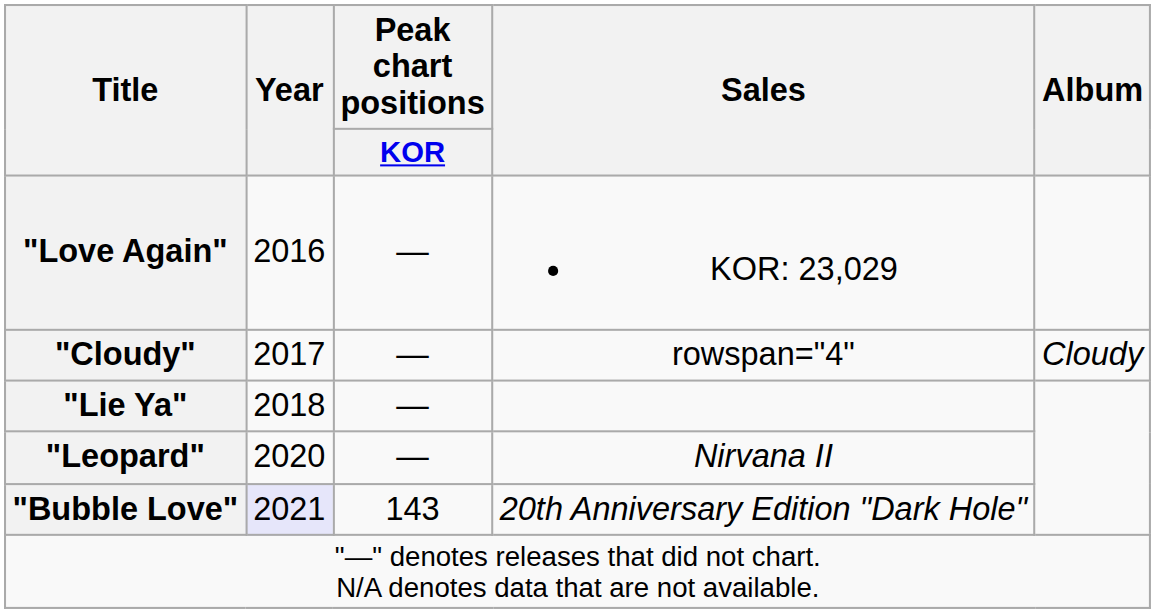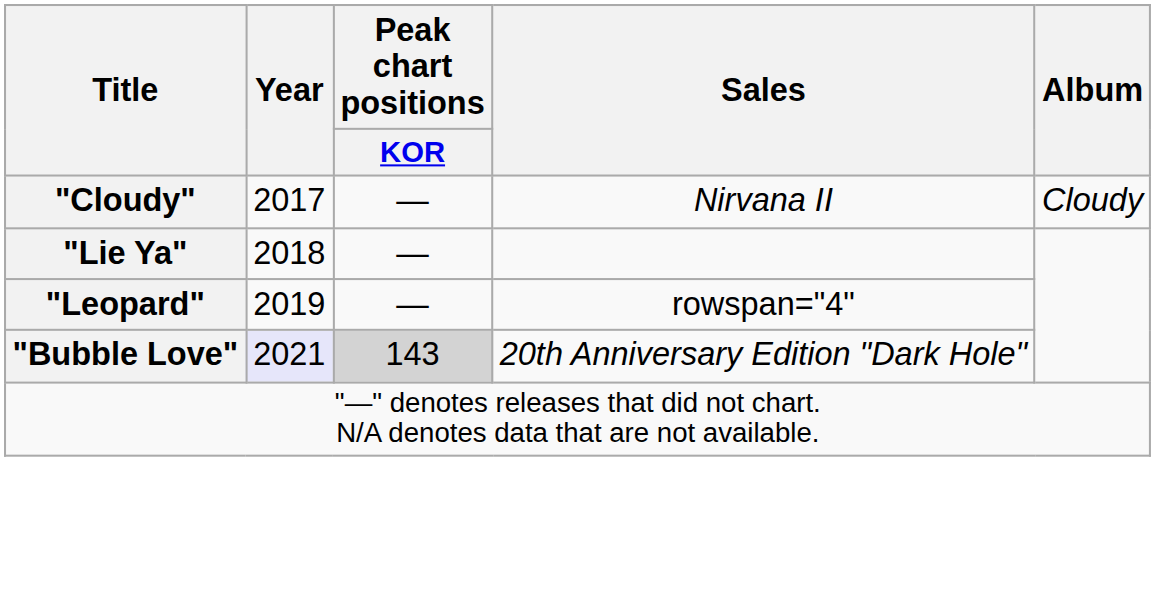- row: "Love Again" | 2016 | — | KOR: 23,029
"Cloudy" | Sales: rowspan="4" -> Nirvana II
"Leopard" | Year: 2020 -> 2019
"Leopard" | Sales: Nirvana II -> rowspan="4"
"Bubble Love" | Peak chart positions / KOR: no background -> lightgrey background
